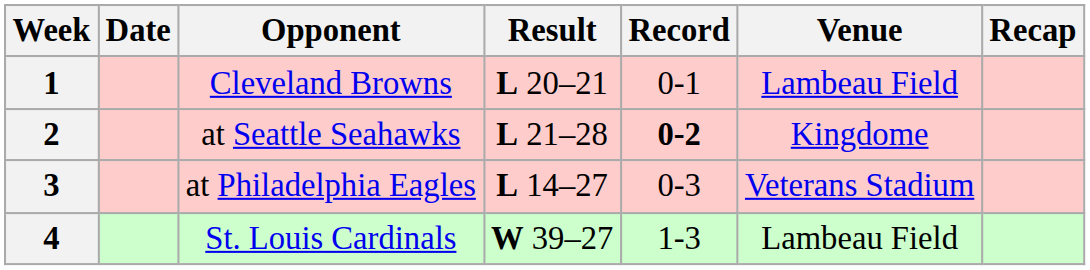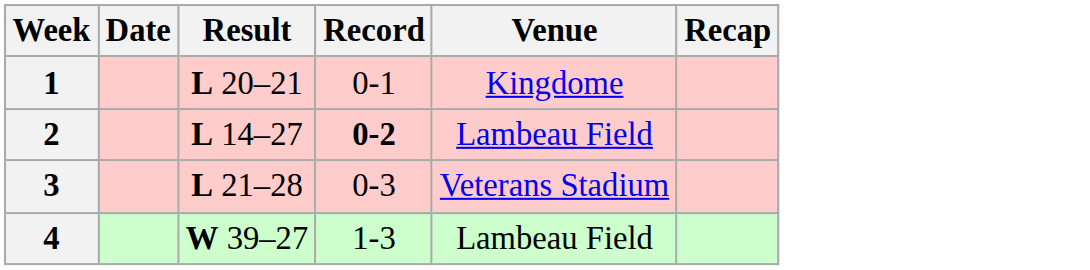- column: Opponent | Cleveland Browns | at Seattle Seahawks | at Philadelphia Eagles | St. Louis Cardinals
1 | Venue: Lambeau Field -> Kingdome
2 | Result: L 21–28 -> L 14–27
2 | Venue: Kingdome -> Lambeau Field
3 | Result: L 14–27 -> L 21–28
